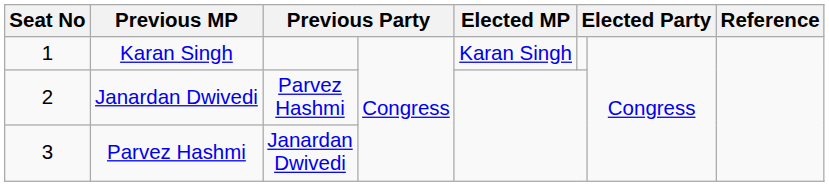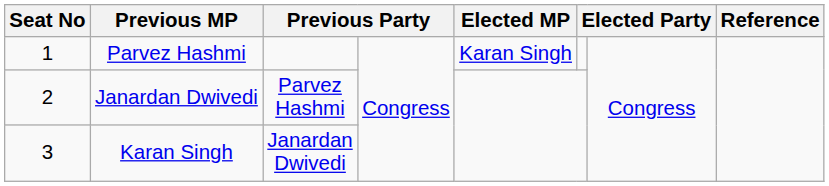row 2 | Previous MP: Karan Singh -> Parvez Hashmi
row 4 | Previous MP: Parvez Hashmi -> Karan Singh
